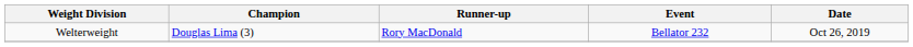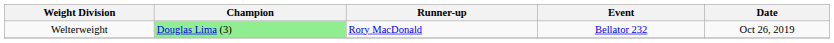Welterweight | Champion: no background -> lightgreen background
